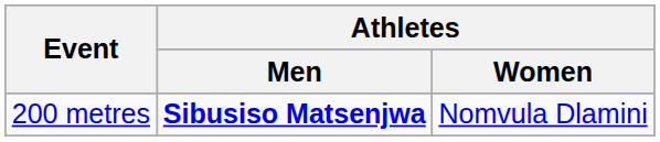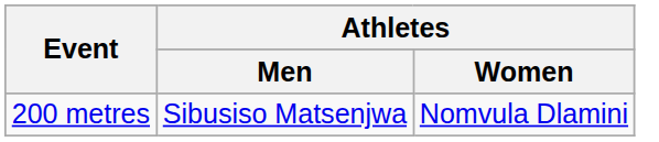200 metres | Athletes / Men: bold -> normal
